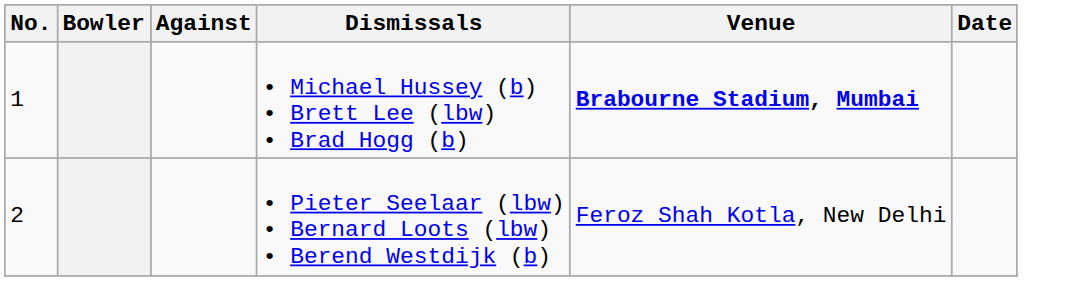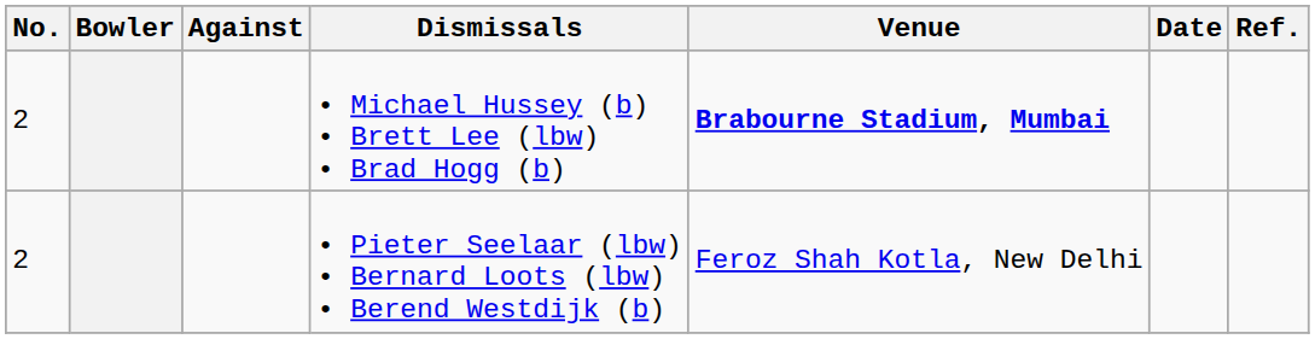+ column: Ref.
• Michael Hussey (b) • Brett Lee (lbw) • Brad Hogg (b) | No.: 1 -> 2
